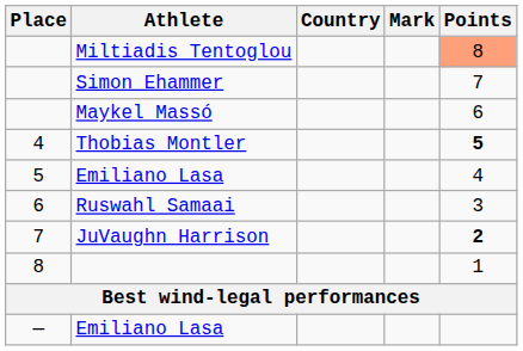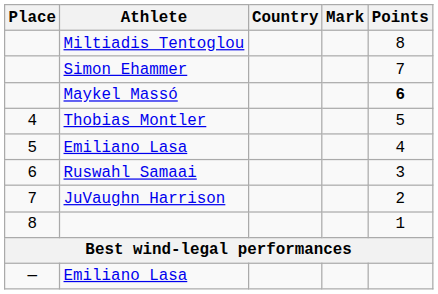Miltiadis Tentoglou | Points: lightsalmon background -> no background
Maykel Massó | Points: normal -> bold
Thobias Montler | Points: bold -> normal
JuVaughn Harrison | Points: bold -> normal
